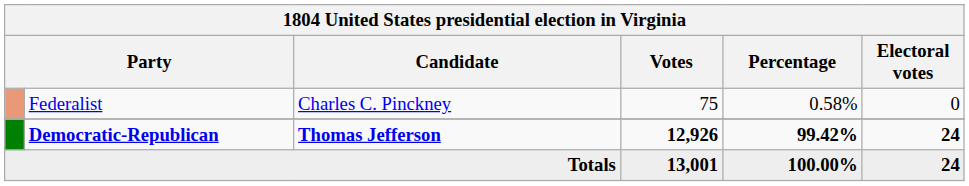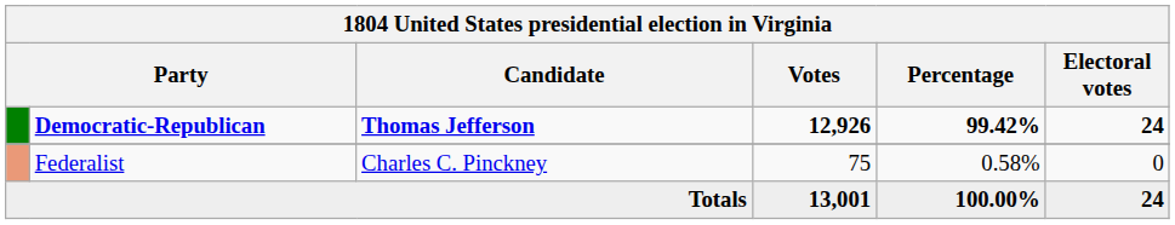rows swapped: Democratic-Republican <-> Federalist
